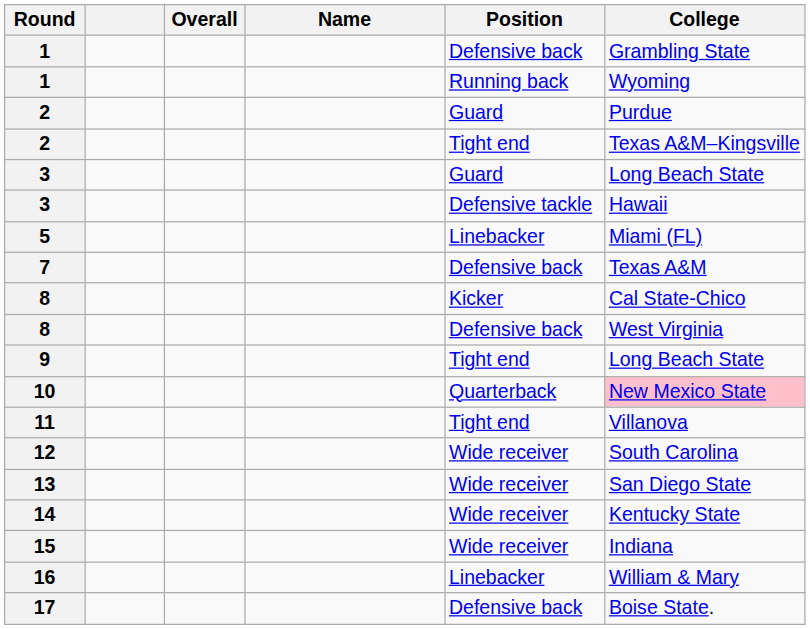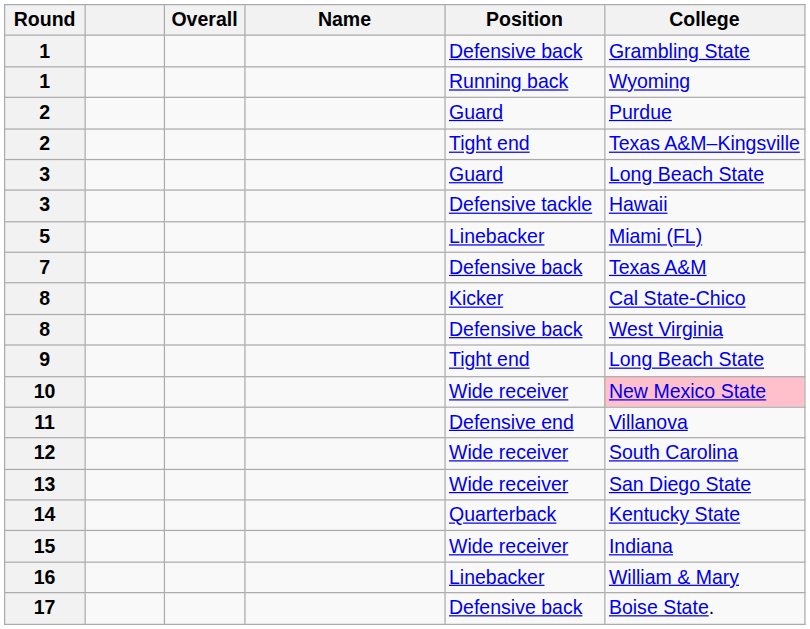10 | Position: Quarterback -> Wide receiver
11 | Position: Tight end -> Defensive end
14 | Position: Wide receiver -> Quarterback
